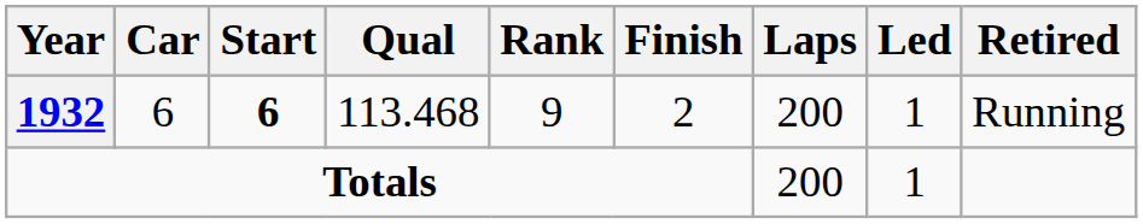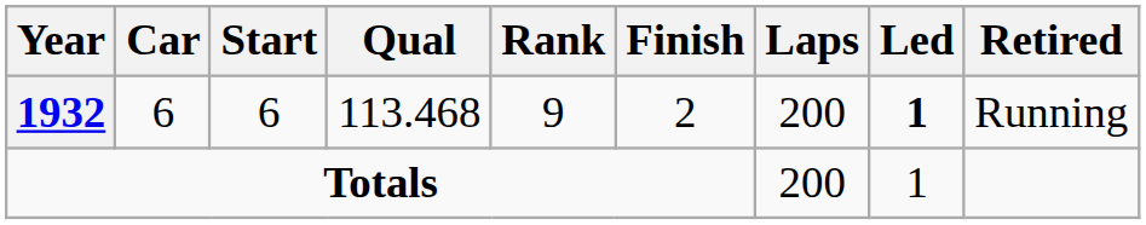1932 | Start: bold -> normal
1932 | Led: normal -> bold
